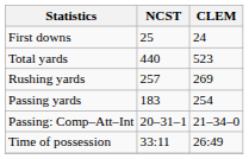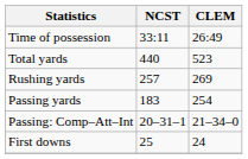rows swapped: First downs <-> Time of possession
